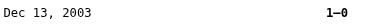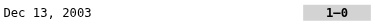Dec 13, 2003 | column 2: no background -> lightgrey background
